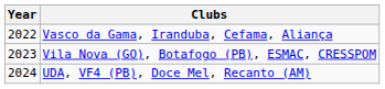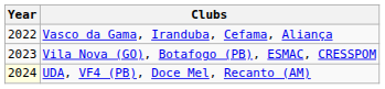UDA, VF4 (PB), Doce Mel, Recanto (AM) | Year: no background -> lightyellow background
